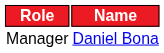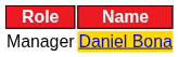Manager | Name: no background -> gold background
